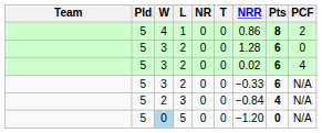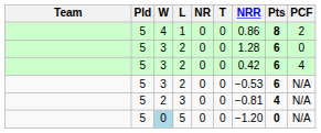row 4 | NRR: 0.02 -> 0.42
row 5 | NRR: −0.33 -> −0.53
row 6 | NRR: −0.84 -> −0.81
